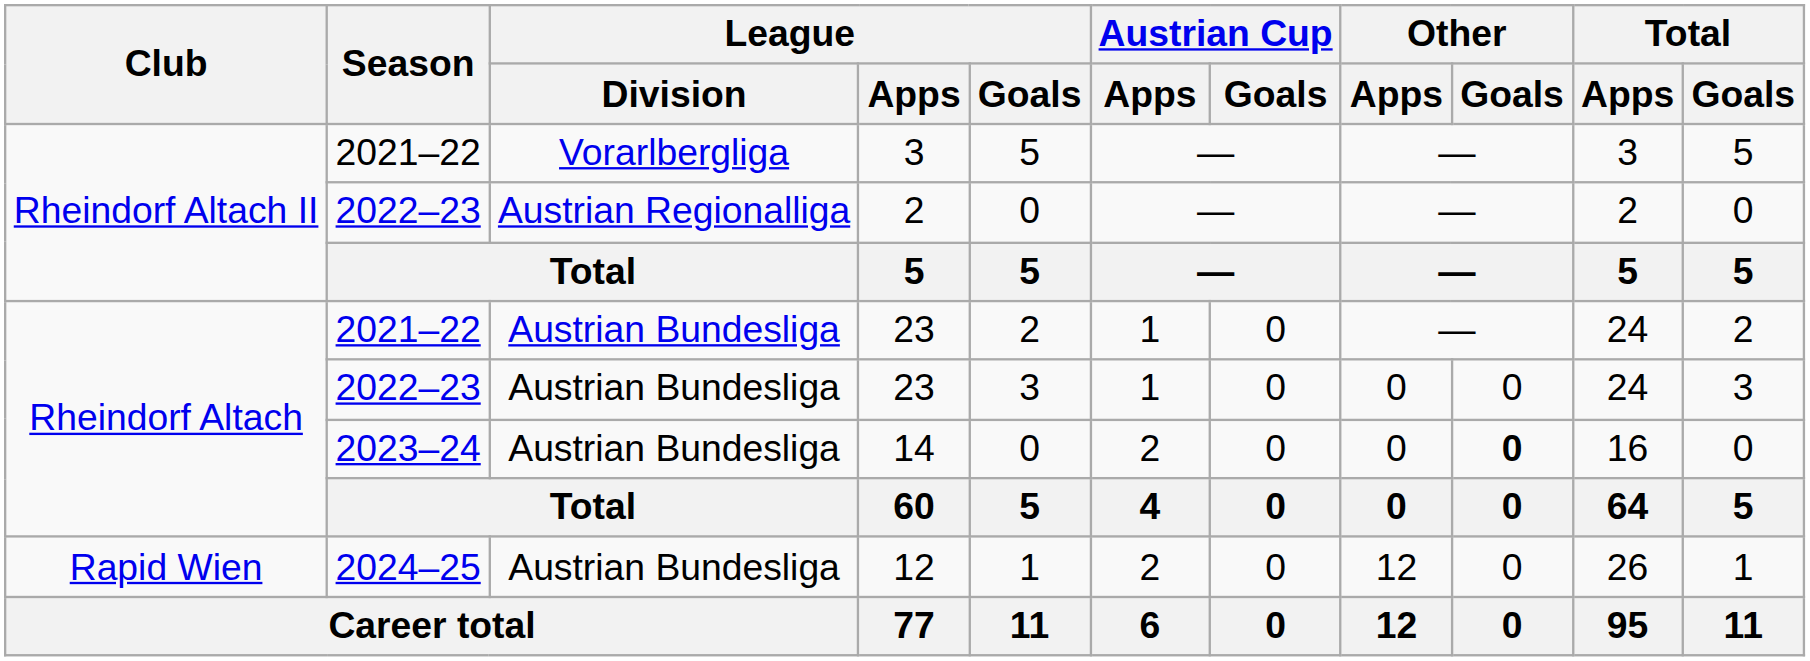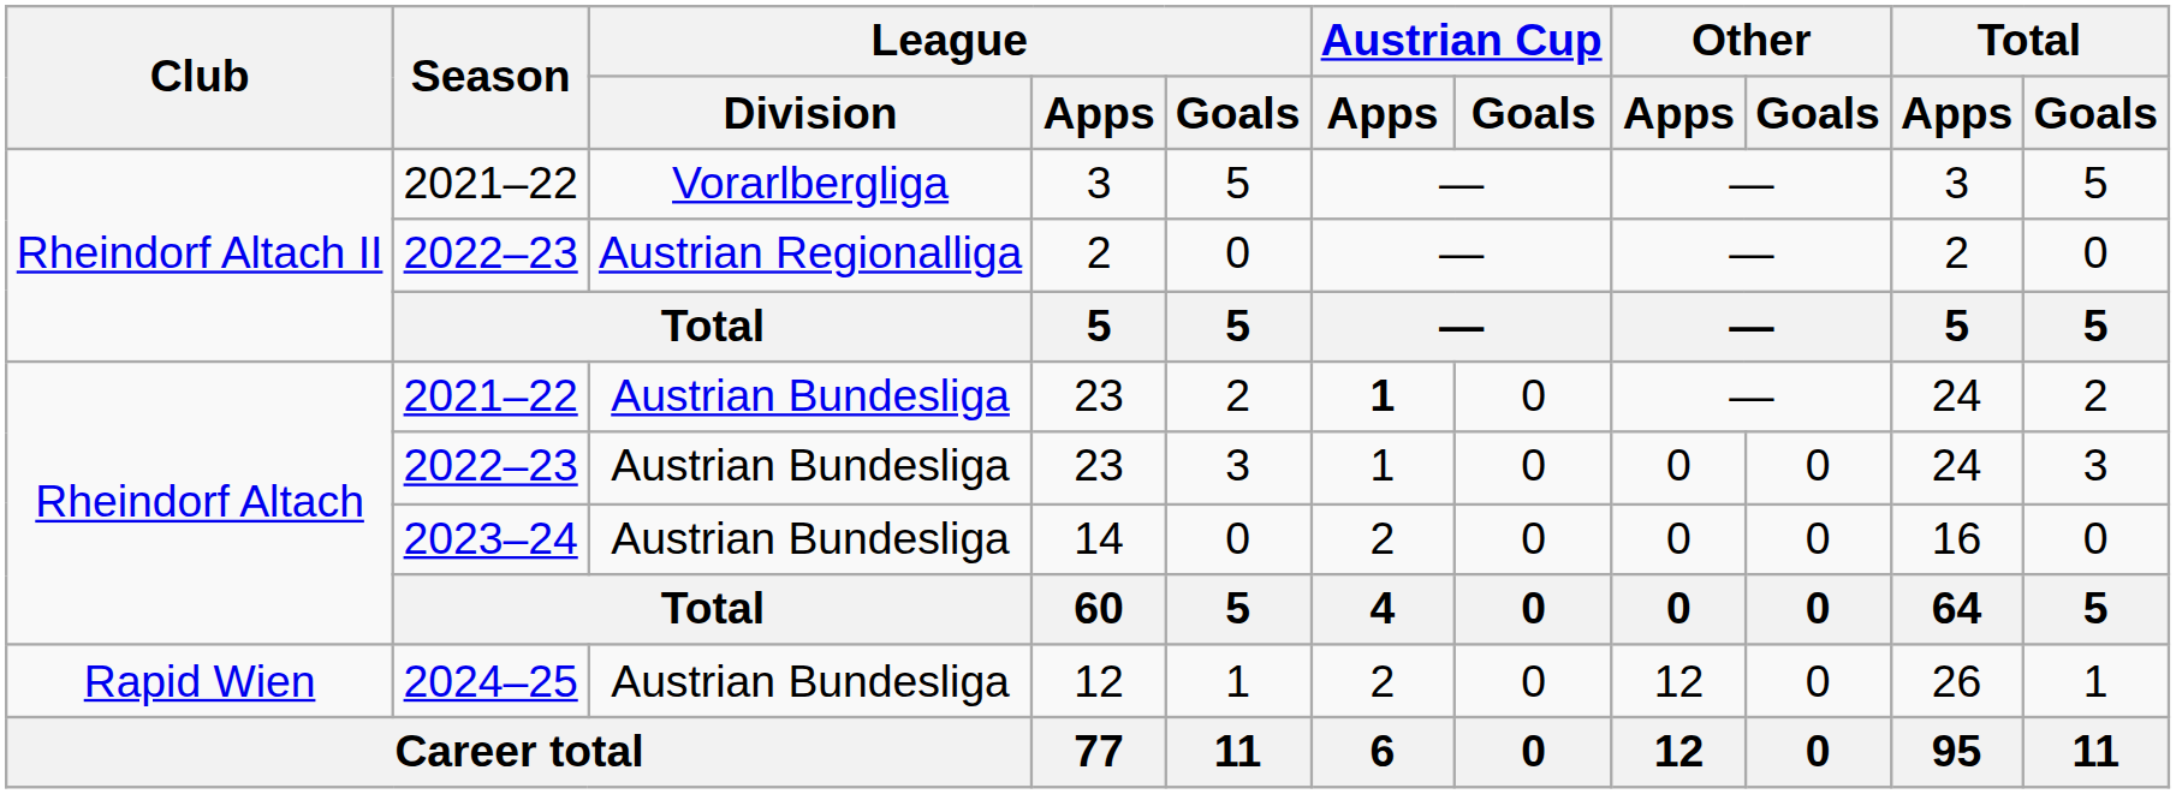2021–22 / 23 | Austrian Cup / Apps: normal -> bold
14 | Other / Goals: bold -> normal
